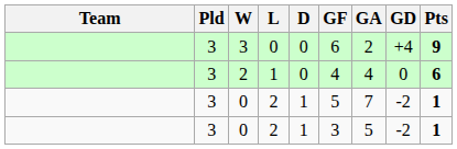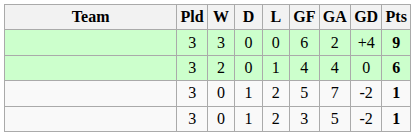columns swapped: D <-> L
